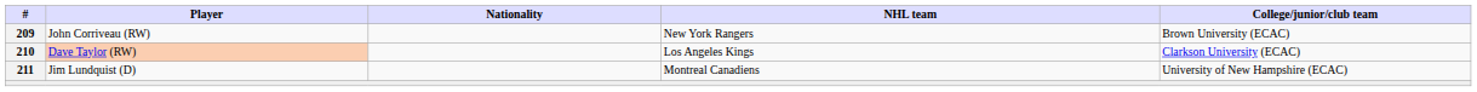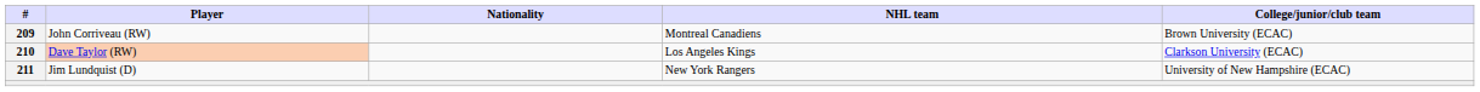John Corriveau (RW) | NHL team: New York Rangers -> Montreal Canadiens
Jim Lundquist (D) | NHL team: Montreal Canadiens -> New York Rangers
